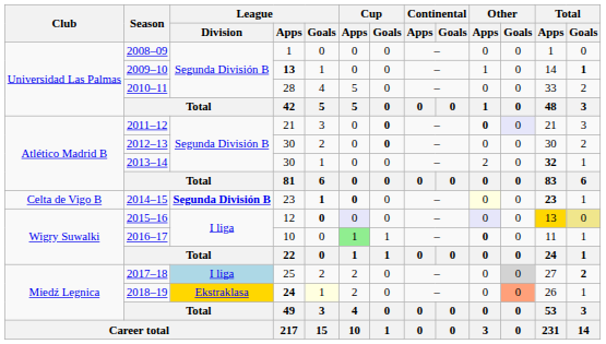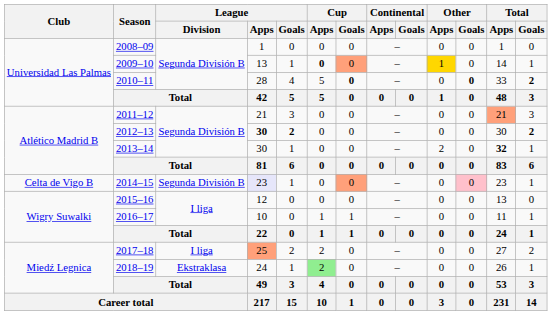2009–10 | League / Apps: bold -> normal
2009–10 | Cup / Apps: normal -> bold
2009–10 | Cup / Goals: no background -> lightsalmon background
2009–10 | Other / Apps: no background -> gold background
2009–10 | Total / Goals: bold -> normal
2010–11 | Cup / Goals: normal -> bold
2010–11 | Other / Goals: normal -> bold
2010–11 | Total / Goals: normal -> bold
2011–12 | Cup / Goals: bold -> normal
2011–12 | Other / Apps: bold -> normal
2011–12 | Other / Goals: lavender background -> no background
2011–12 | Total / Apps: no background -> lightsalmon background
2012–13 | League / Apps: normal -> bold
2012–13 | League / Goals: normal -> bold
2012–13 | Cup / Goals: bold -> normal
2012–13 | Total / Goals: normal -> bold
2014–15 | League / Division: bold -> normal
2014–15 | League / Apps: no background -> lavender background
2014–15 | League / Goals: bold -> normal
2014–15 | Cup / Apps: bold -> normal
2014–15 | Cup / Goals: no background -> lightsalmon background
2014–15 | Other / Apps: lightyellow background -> no background
2014–15 | Other / Goals: no background -> pink background
2014–15 | Total / Apps: bold -> normal
2015–16 | League / Goals: bold -> normal
2015–16 | Cup / Apps: lavender background -> no background
2015–16 | Other / Apps: lavender background -> no background
2015–16 | Total / Apps: gold background -> no background
2015–16 | Total / Goals: khaki background -> no background
2016–17 | Cup / Apps: lightgreen background -> no background
2016–17 | Other / Apps: bold -> normal
2017–18 | League / Division: lightblue background -> no background
2017–18 | League / Apps: no background -> lightsalmon background
2017–18 | Other / Goals: lightgrey background -> no background
2017–18 | Total / Goals: bold -> normal
2018–19 | League / Division: gold background -> no background
2018–19 | League / Apps: bold -> normal
2018–19 | League / Goals: lightyellow background -> no background
2018–19 | Cup / Apps: no background -> lightgreen background
2018–19 | Other / Goals: lightsalmon background -> no background
